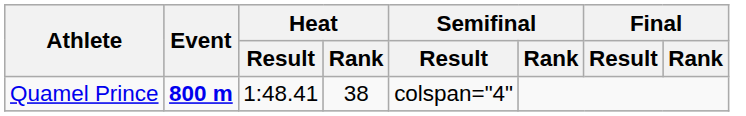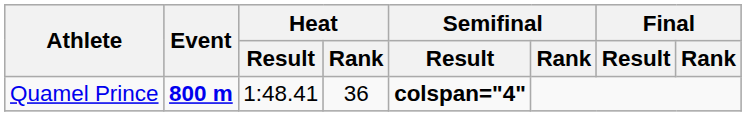Quamel Prince | Heat / Rank: 38 -> 36
Quamel Prince | Semifinal / Result: normal -> bold
